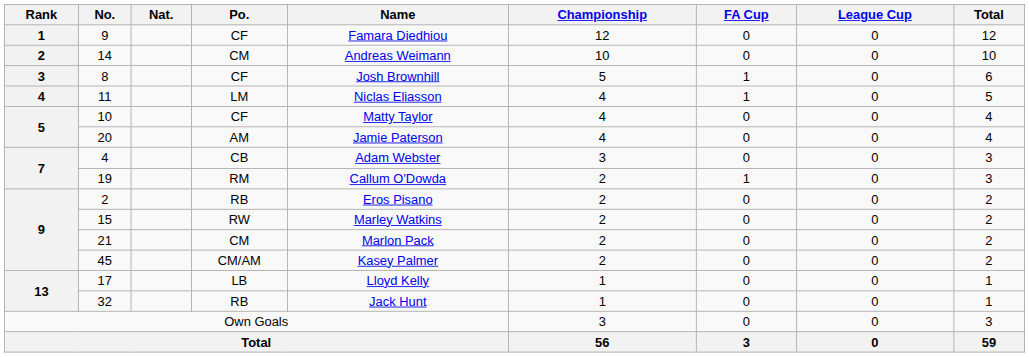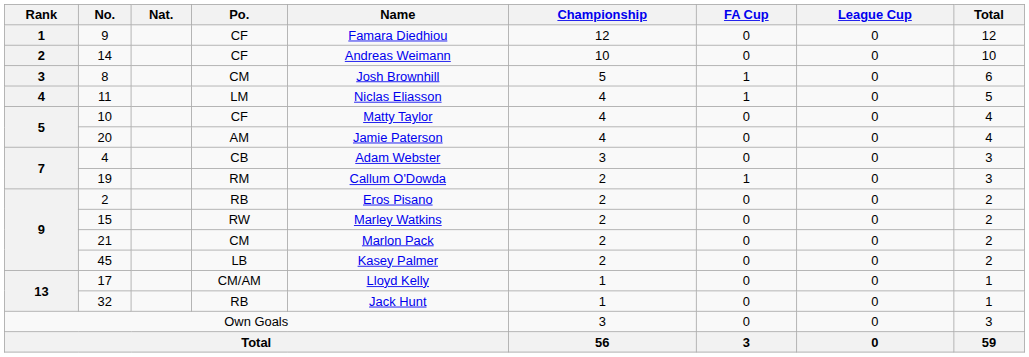14 | Po.: CM -> CF
8 | Po.: CF -> CM
45 | Po.: CM/AM -> LB
17 | Po.: LB -> CM/AM
